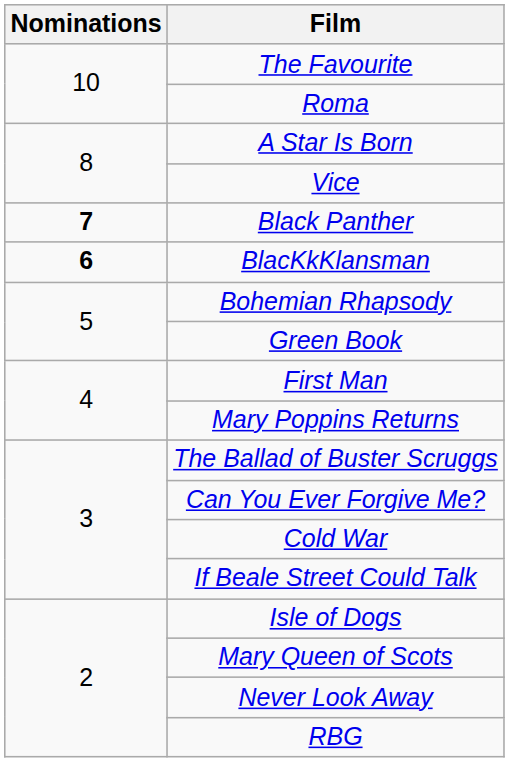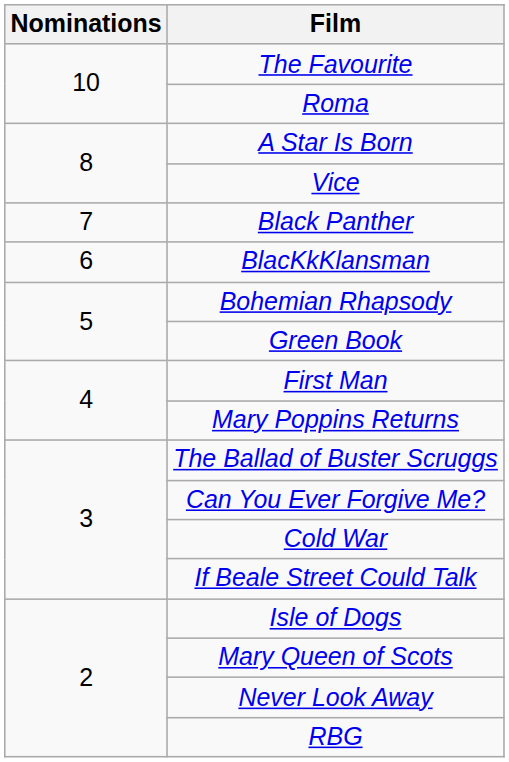Black Panther | Nominations: bold -> normal
BlacKkKlansman | Nominations: bold -> normal
